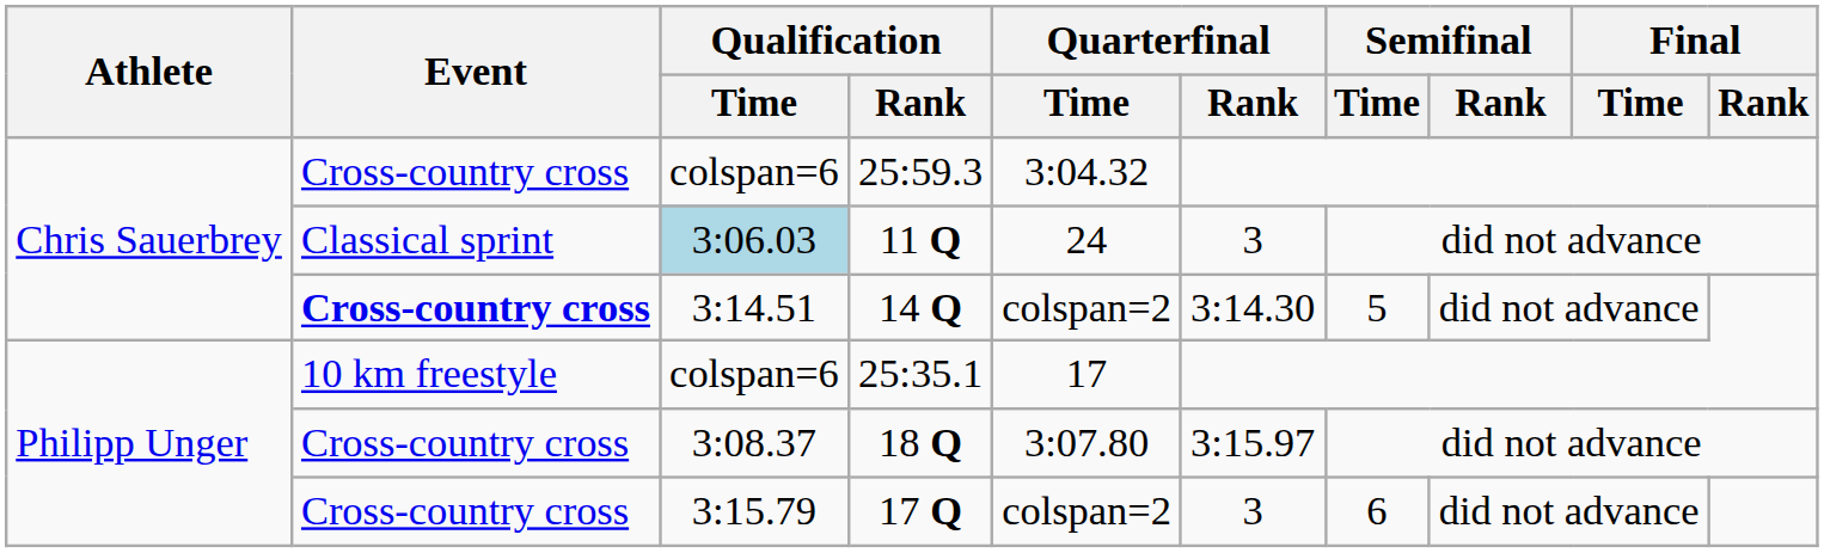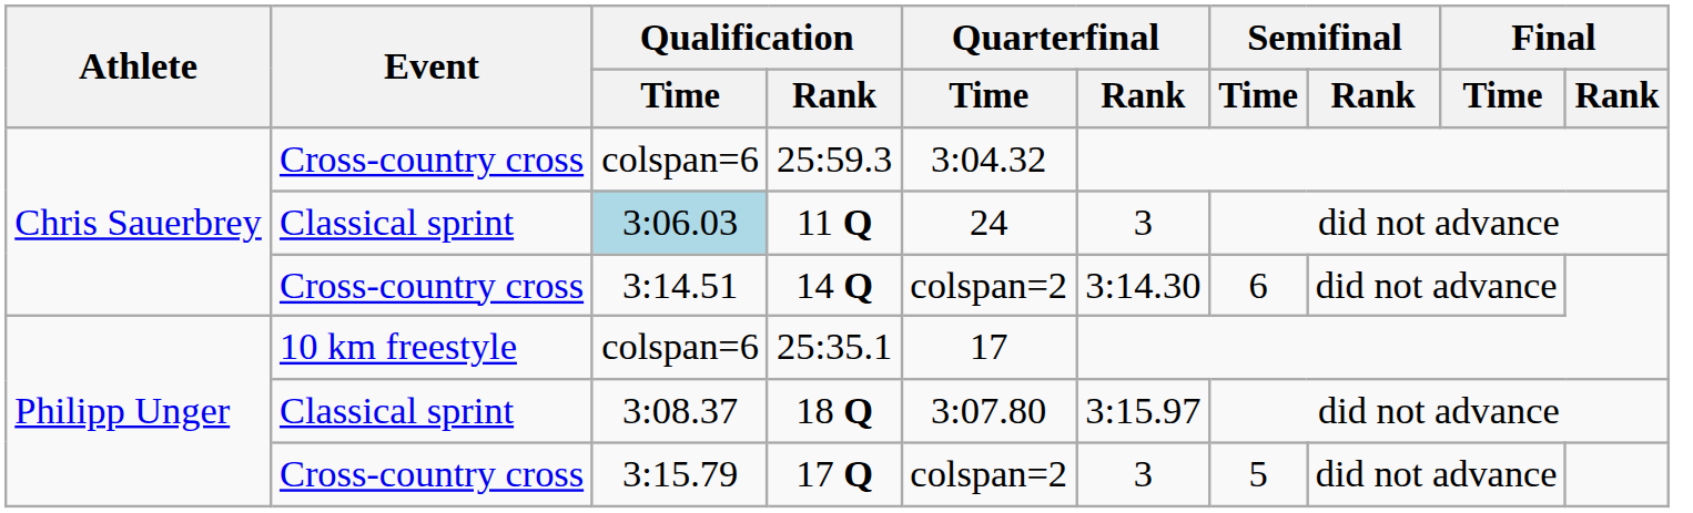14 Q | Event: bold -> normal
14 Q | Semifinal / Time: 5 -> 6
18 Q | Event: Cross-country cross -> Classical sprint
17 Q | Semifinal / Time: 6 -> 5
